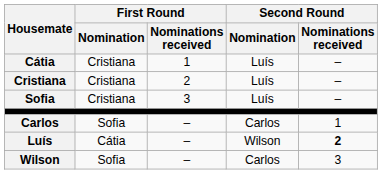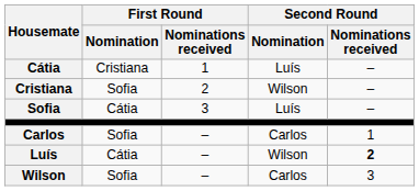row 4 | First Round / Nomination: Cristiana -> Sofia
row 4 | Second Round / Nomination: Luís -> Wilson
row 5 | First Round / Nomination: Cristiana -> Cátia
